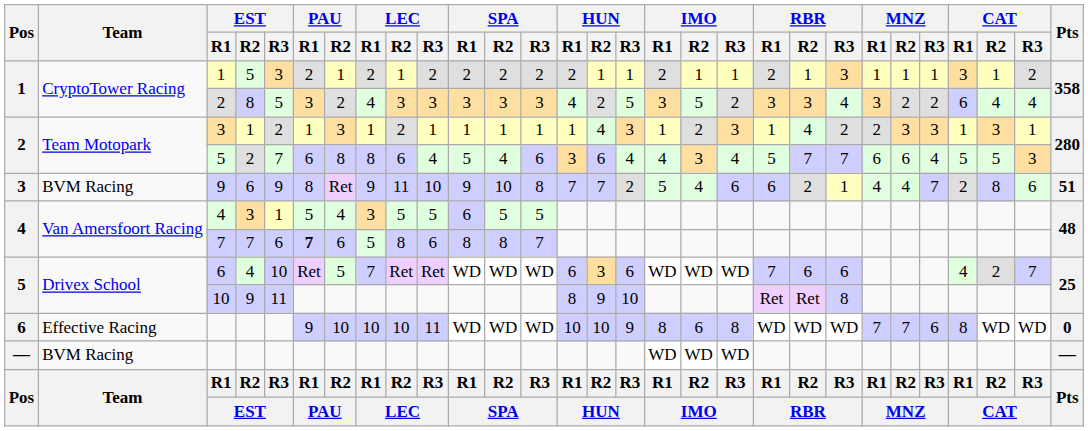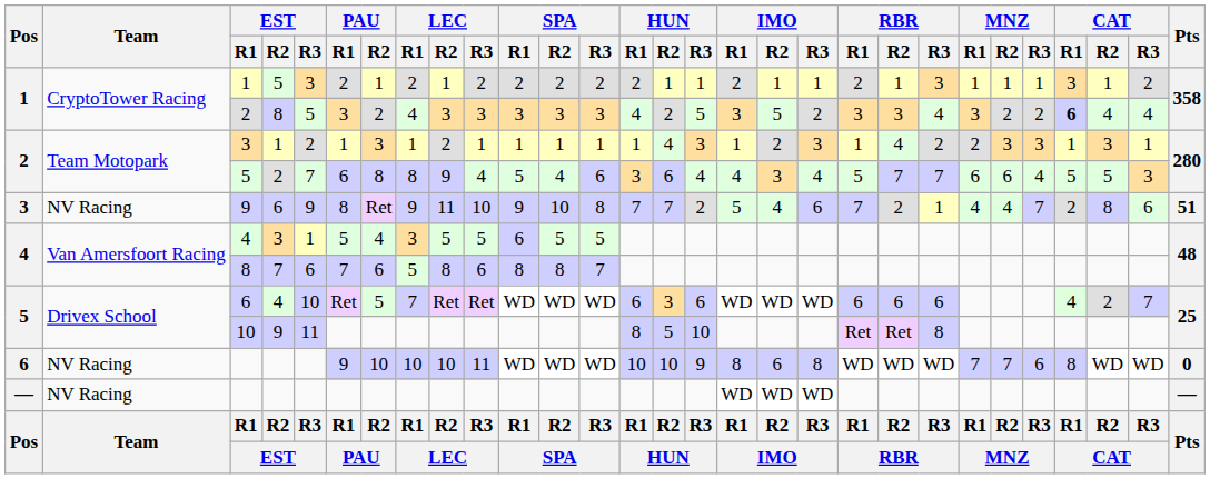row 4 | CAT / R1: normal -> bold
row 6 | LEC / R2: 6 -> 9
row 7 | Team: BVM Racing -> NV Racing
row 7 | RBR / R1: 6 -> 7
row 9 | EST / R1: 7 -> 8
row 9 | PAU / R1: bold -> normal
row 10 | RBR / R1: 7 -> 6
row 11 | HUN / R2: 9 -> 5
row 12 | Team: Effective Racing -> NV Racing
row 13 | Team: BVM Racing -> NV Racing
